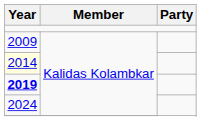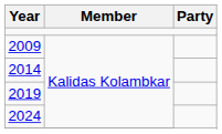2014 | Year: lightyellow background -> no background
2019 | Year: bold -> normal
